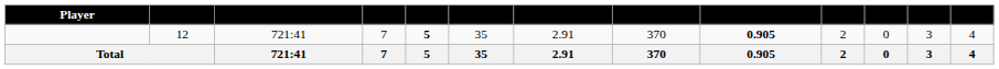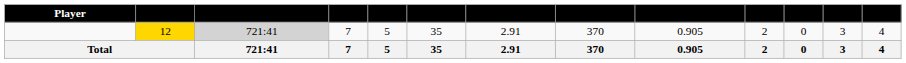row 2 | column 2: no background -> gold background
row 2 | column 3: no background -> lightgrey background
row 2 | column 5: bold -> normal
row 2 | column 9: bold -> normal
